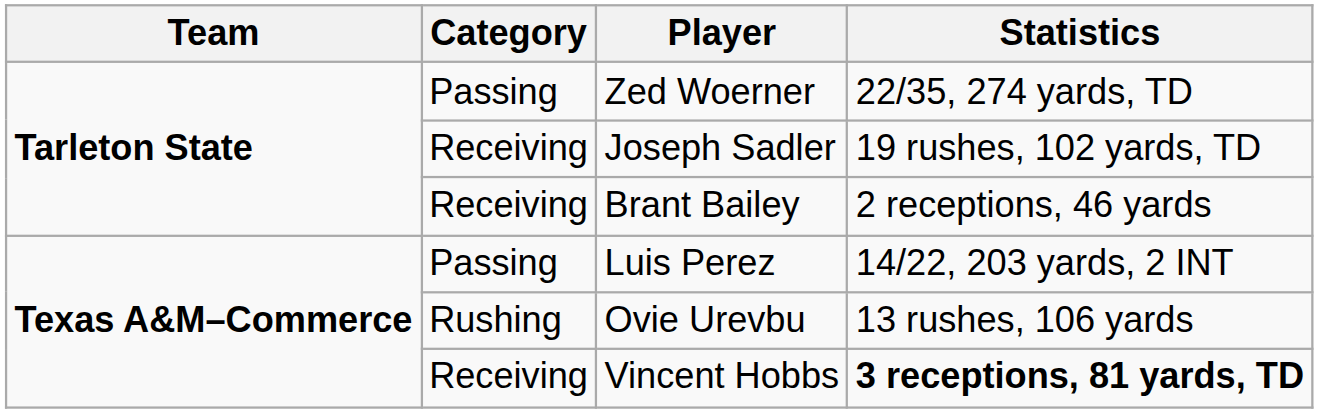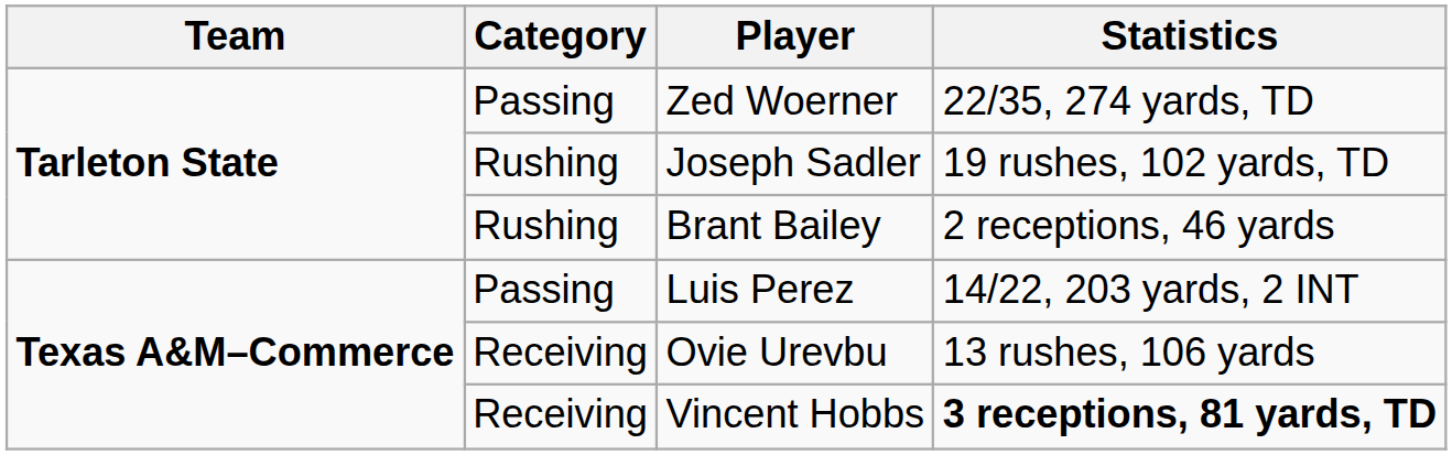Joseph Sadler | Category: Receiving -> Rushing
Brant Bailey | Category: Receiving -> Rushing
Ovie Urevbu | Category: Rushing -> Receiving
